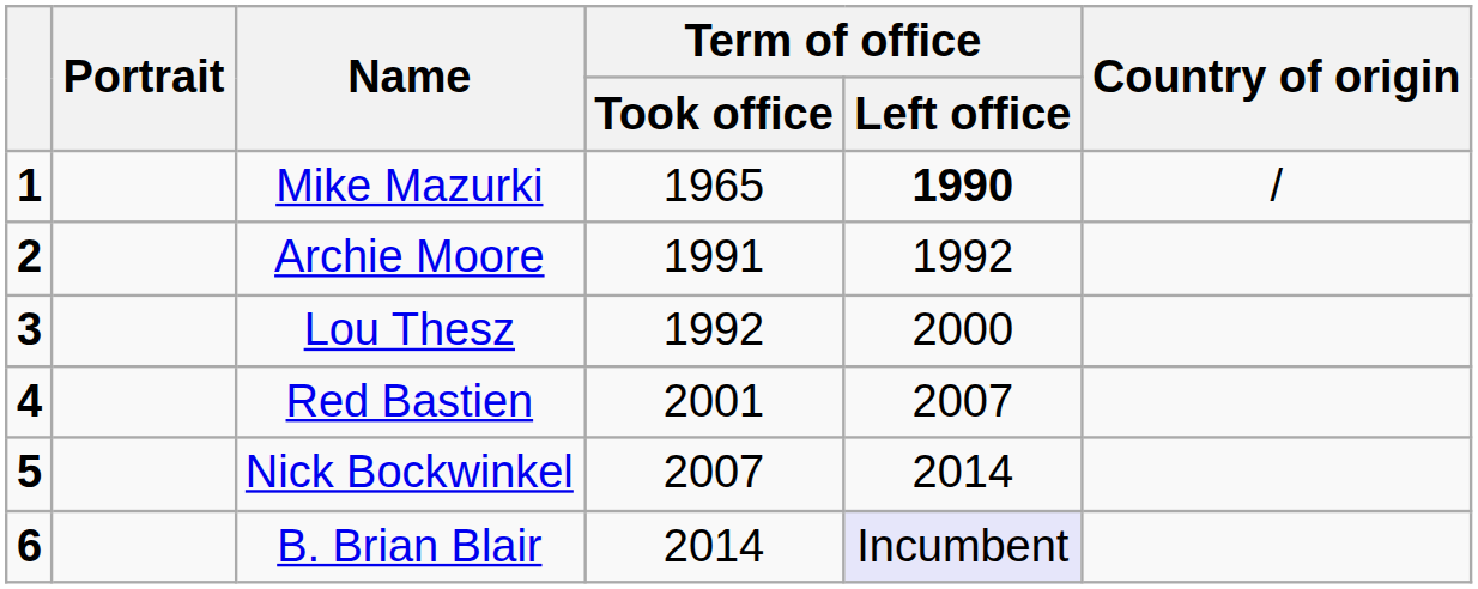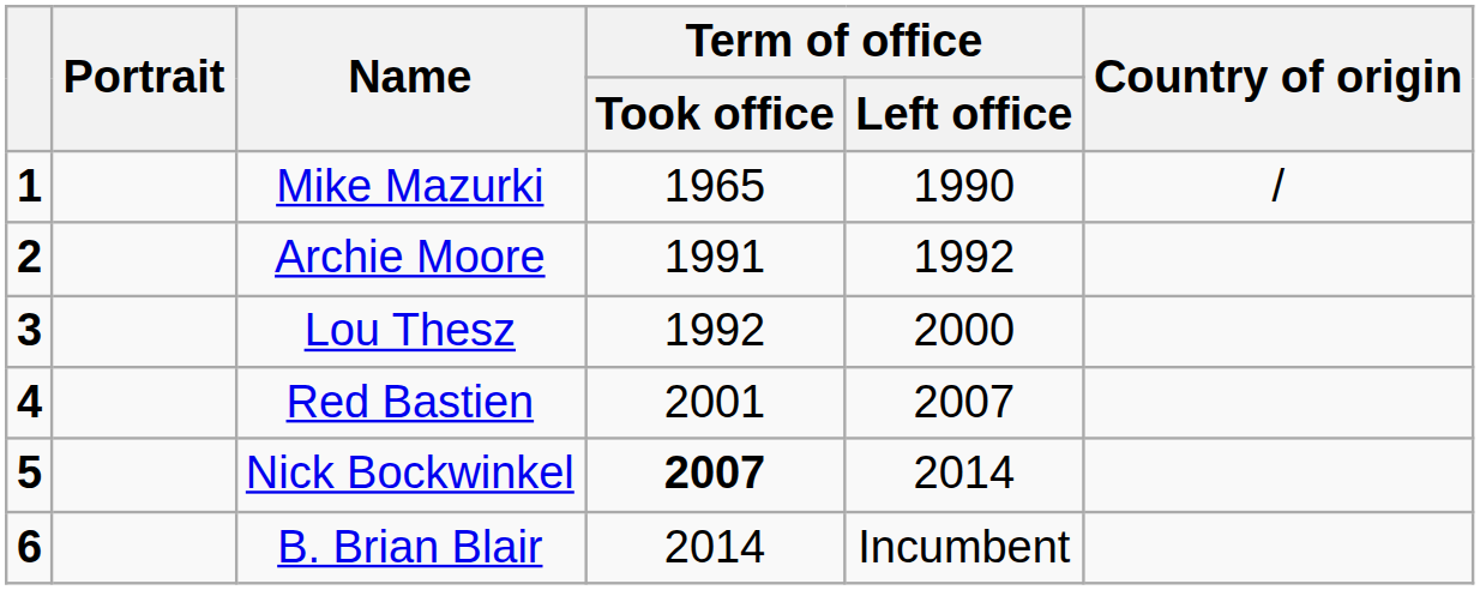Mike Mazurki | Term of office / Left office: bold -> normal
Nick Bockwinkel | Term of office / Took office: normal -> bold
B. Brian Blair | Term of office / Left office: lavender background -> no background
